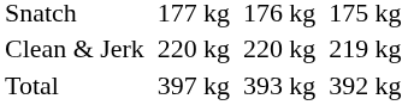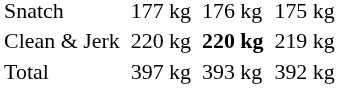Clean & Jerk | column 3: normal -> bold
